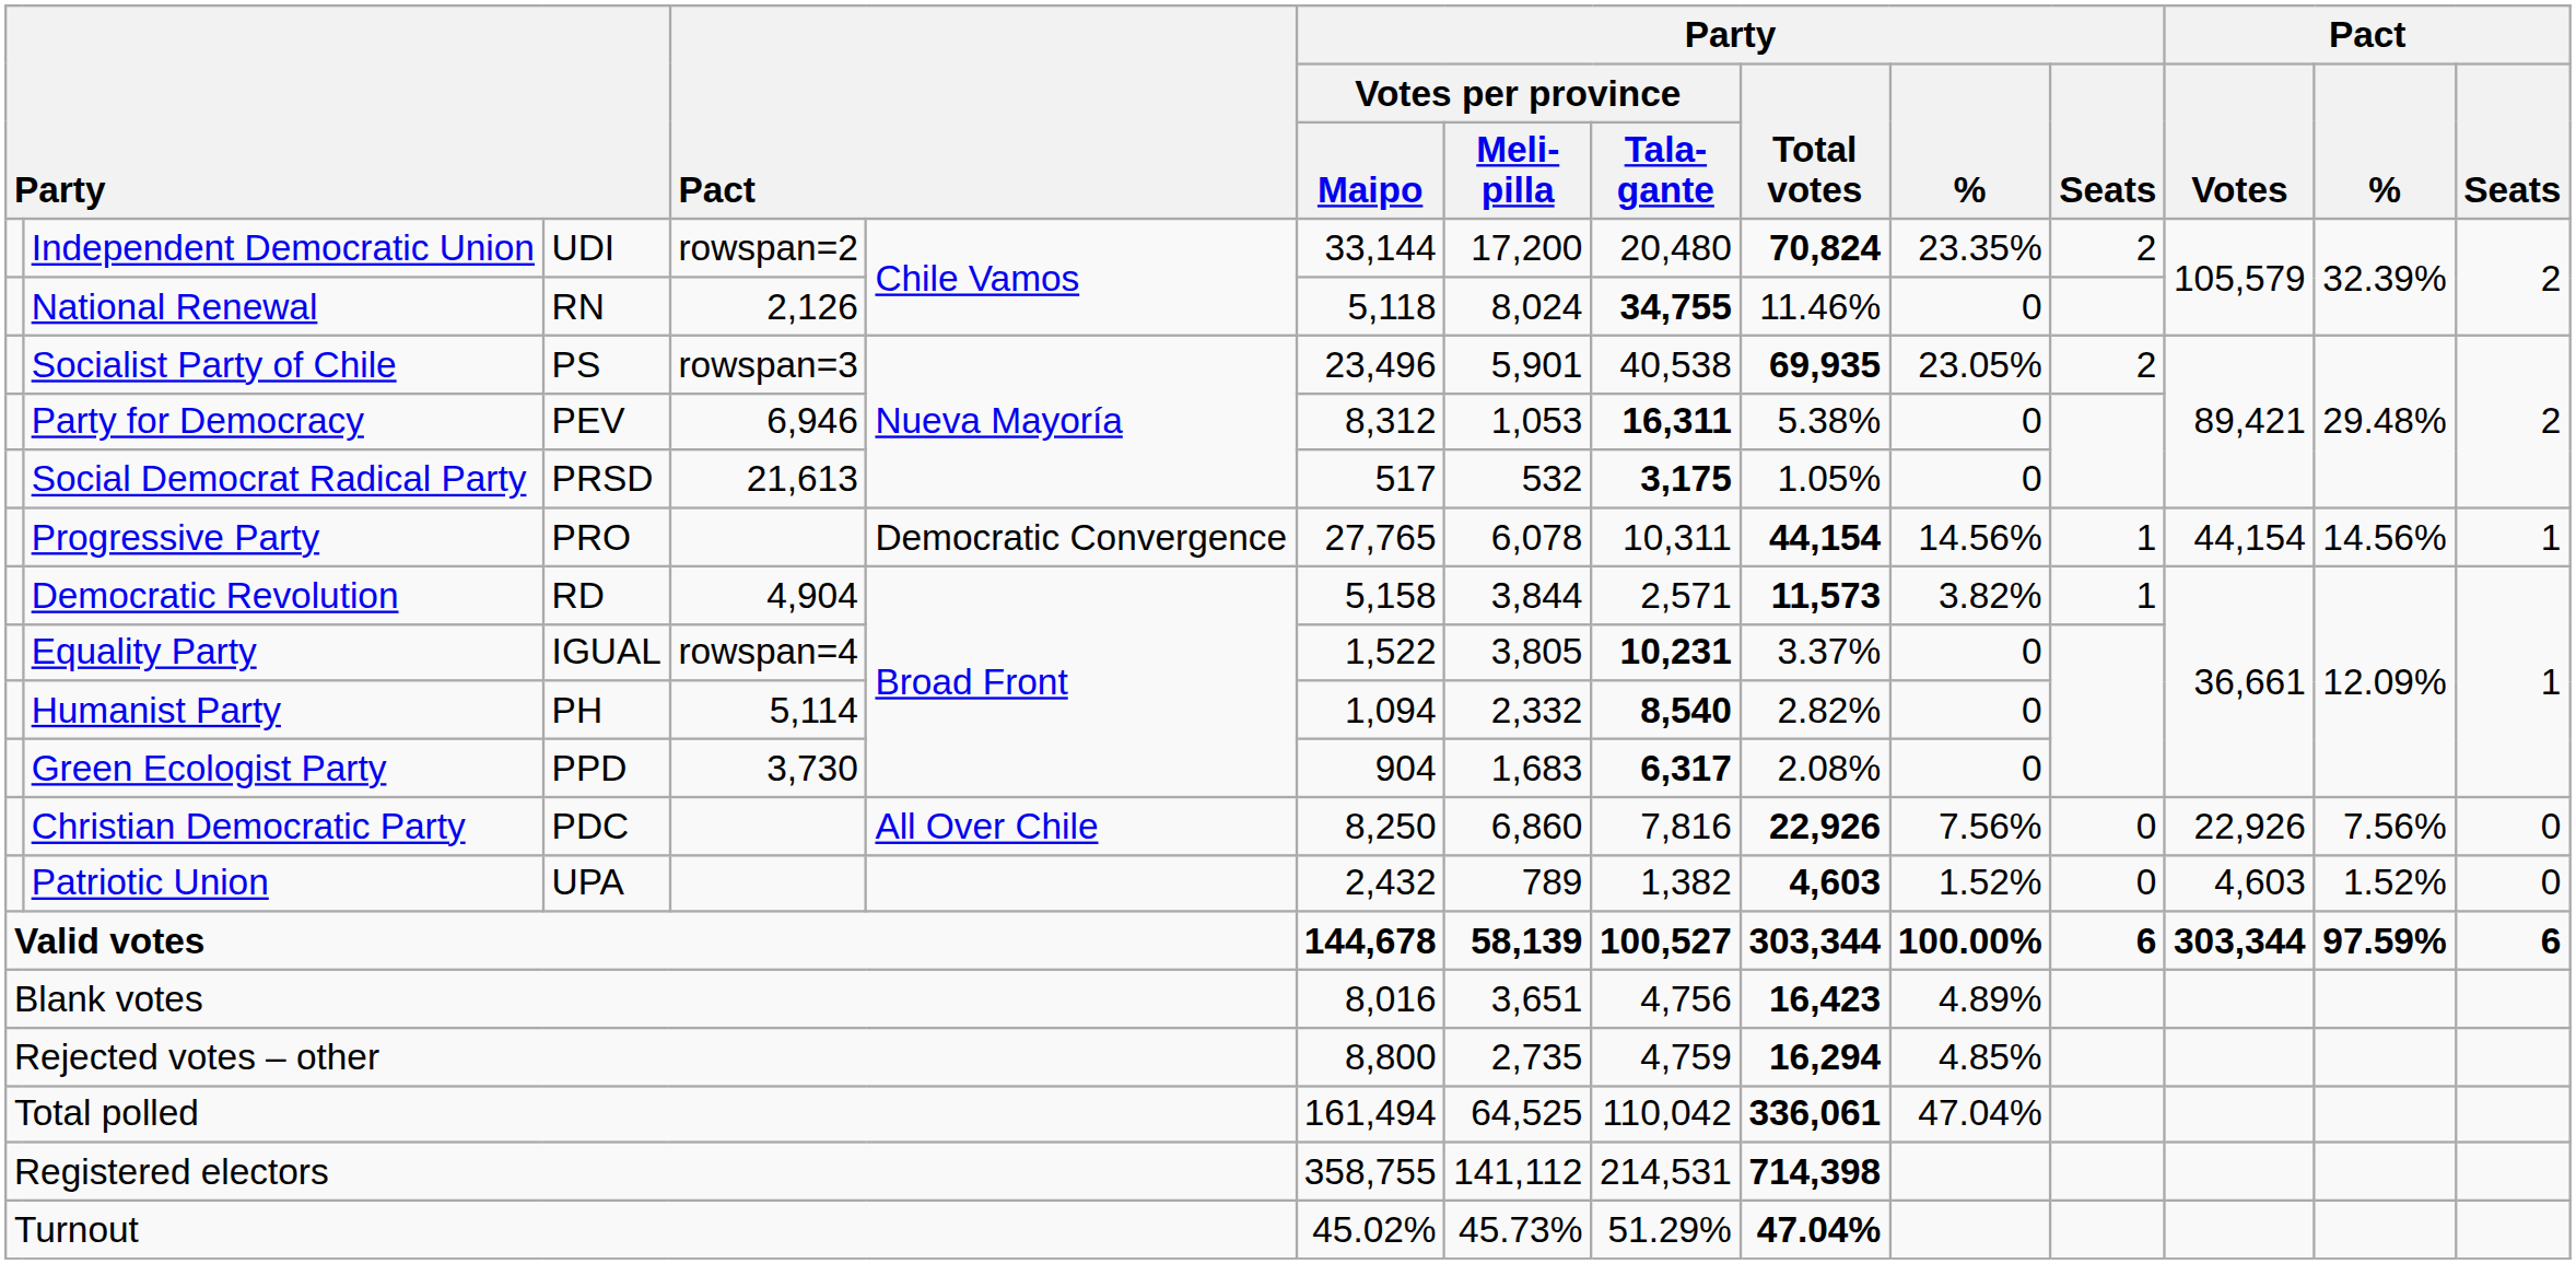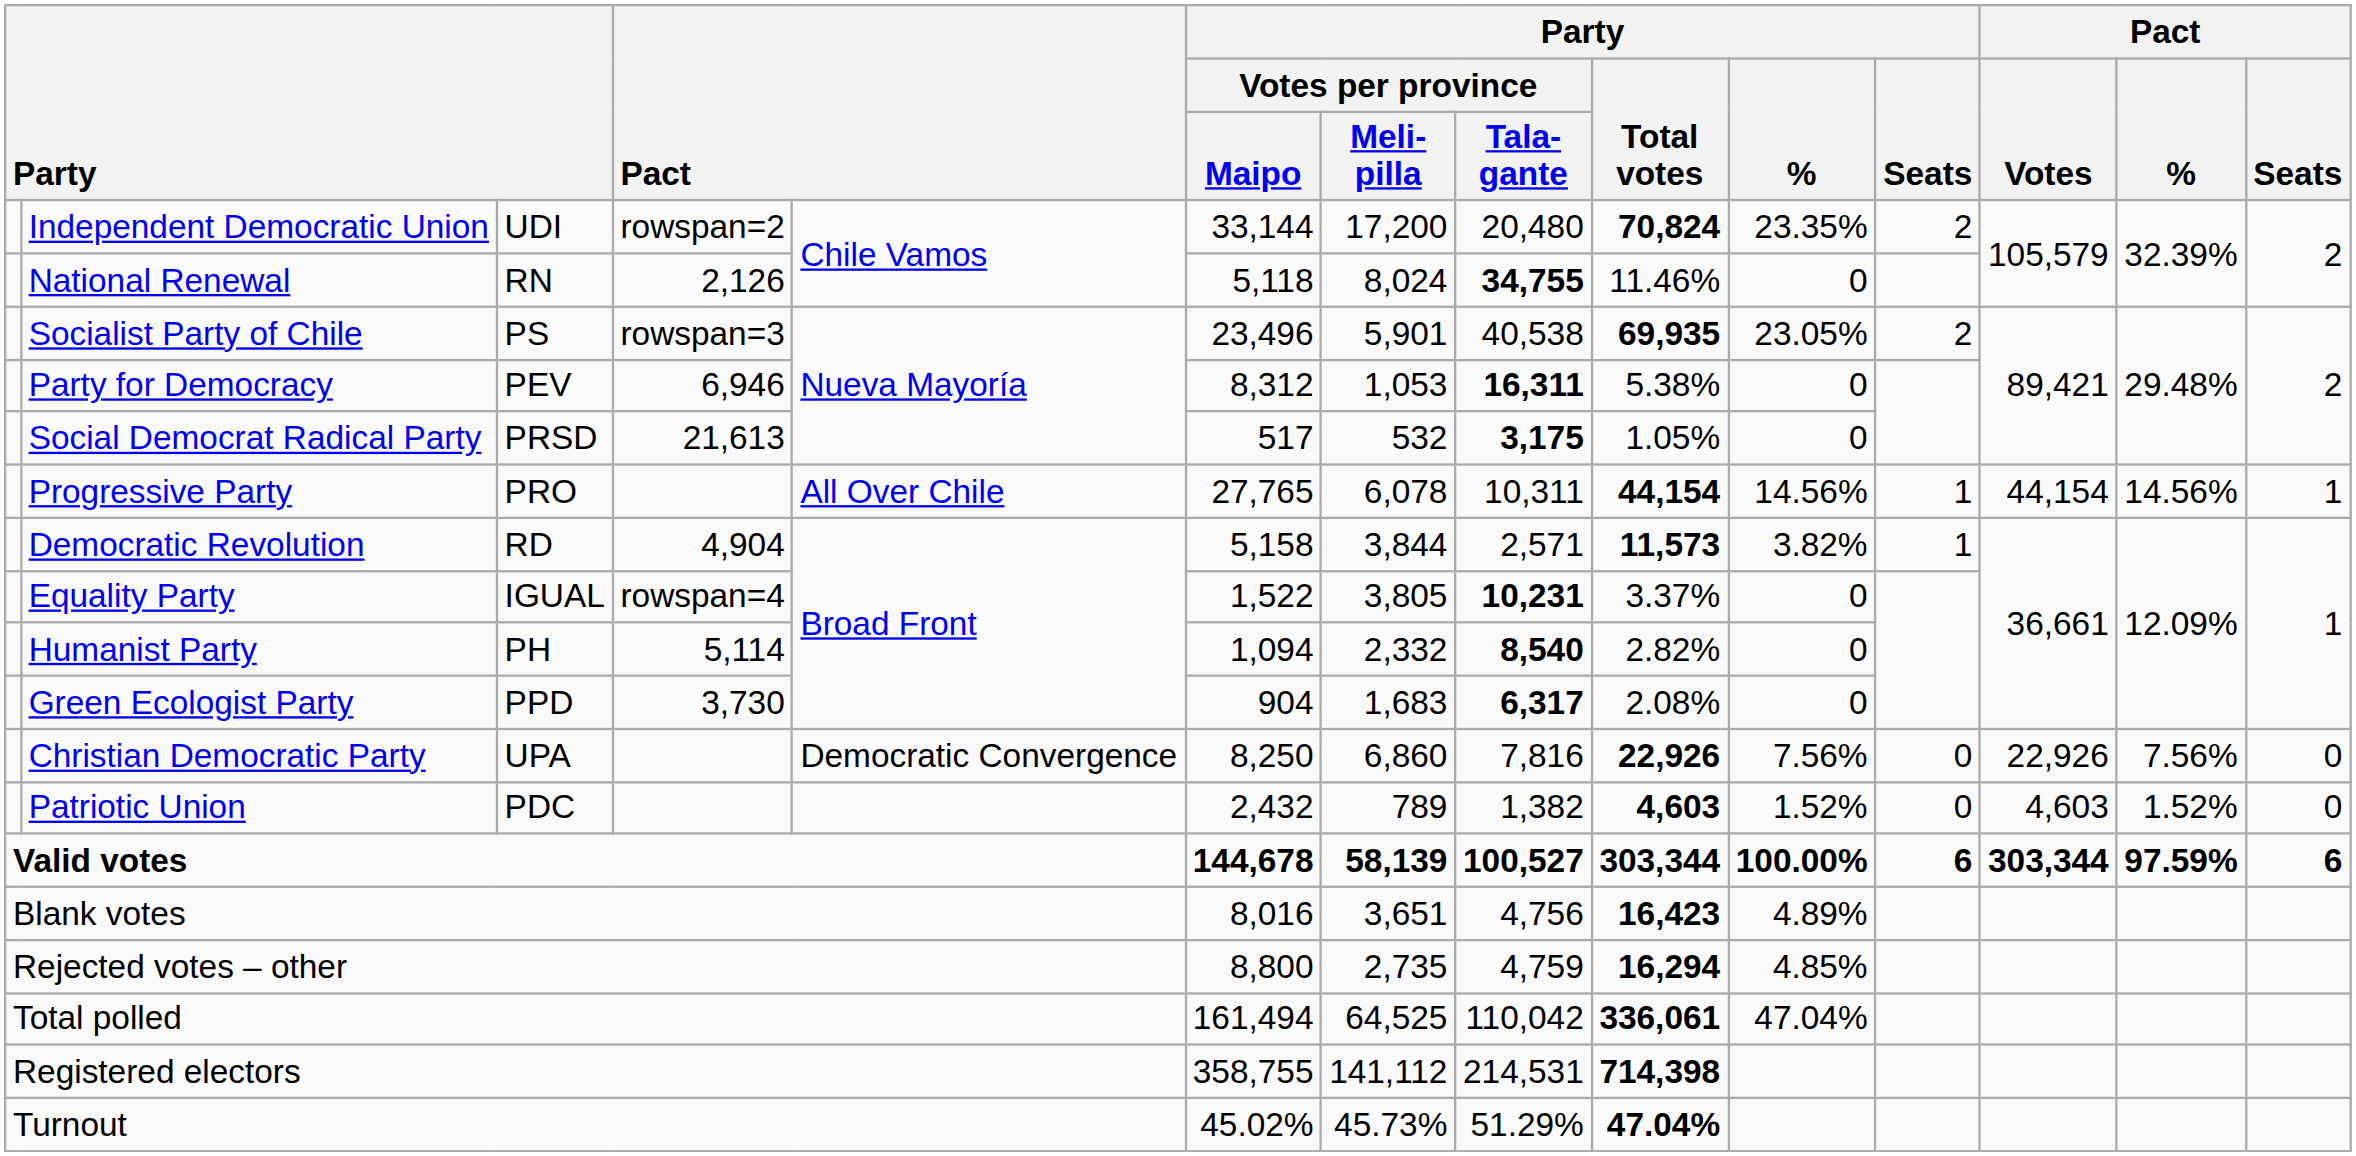Progressive Party | column 5: Democratic Convergence -> All Over Chile
Christian Democratic Party | column 3: PDC -> UPA
Christian Democratic Party | column 5: All Over Chile -> Democratic Convergence
Patriotic Union | column 3: UPA -> PDC
